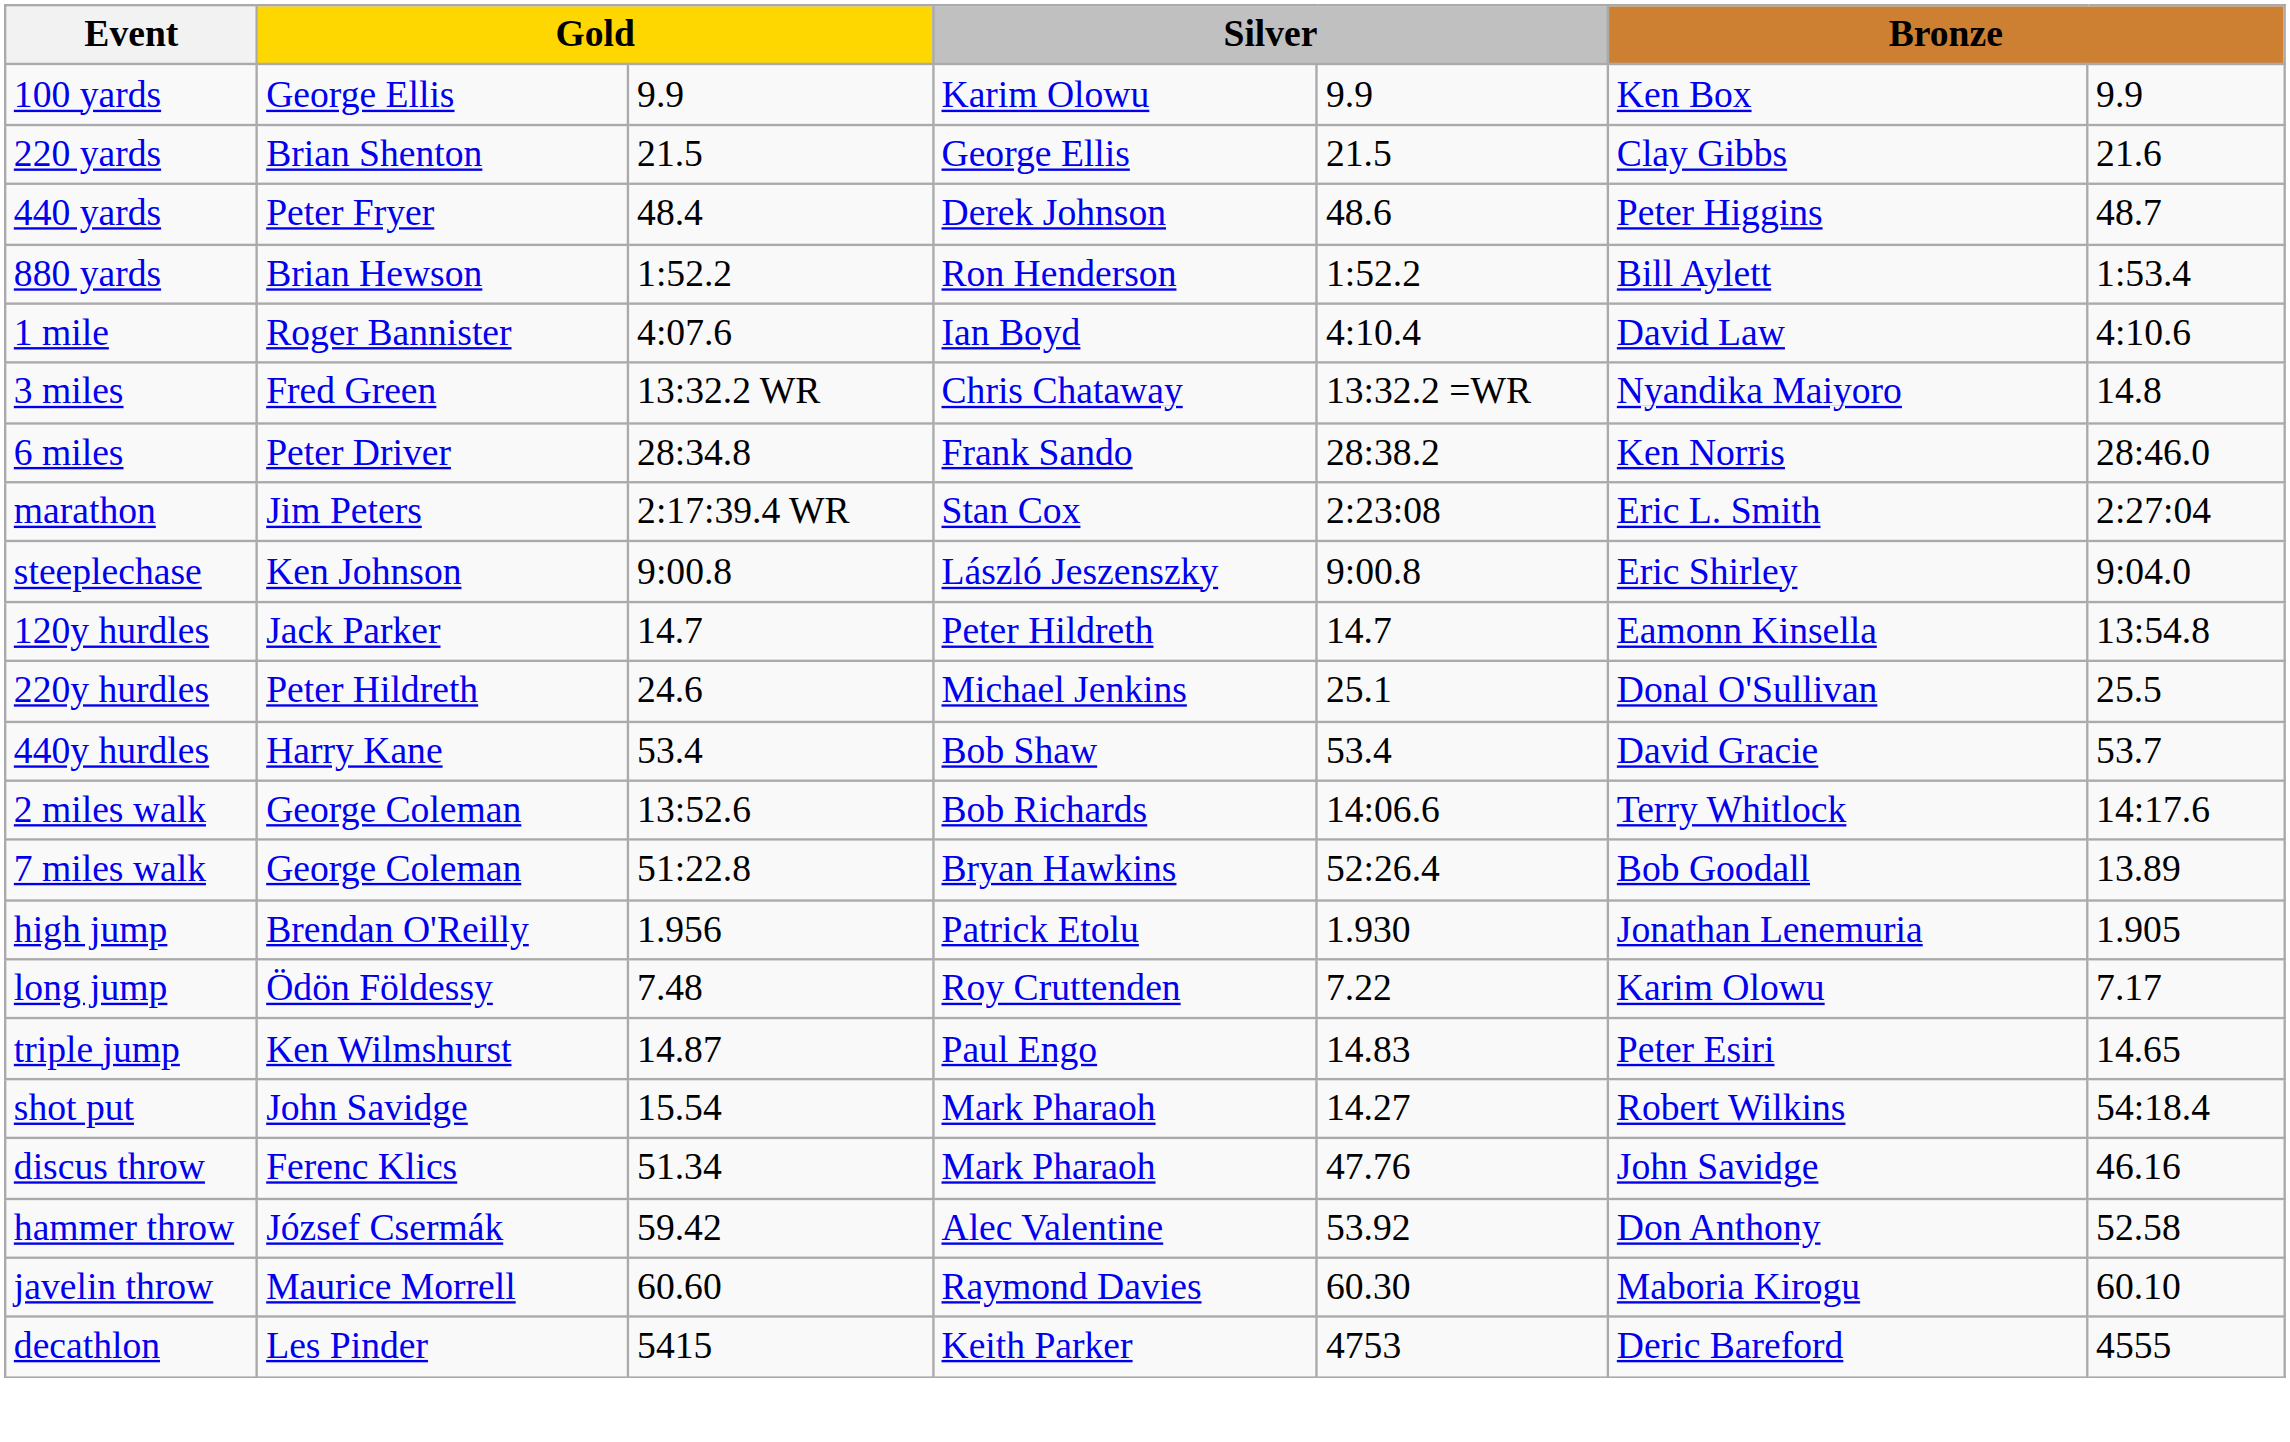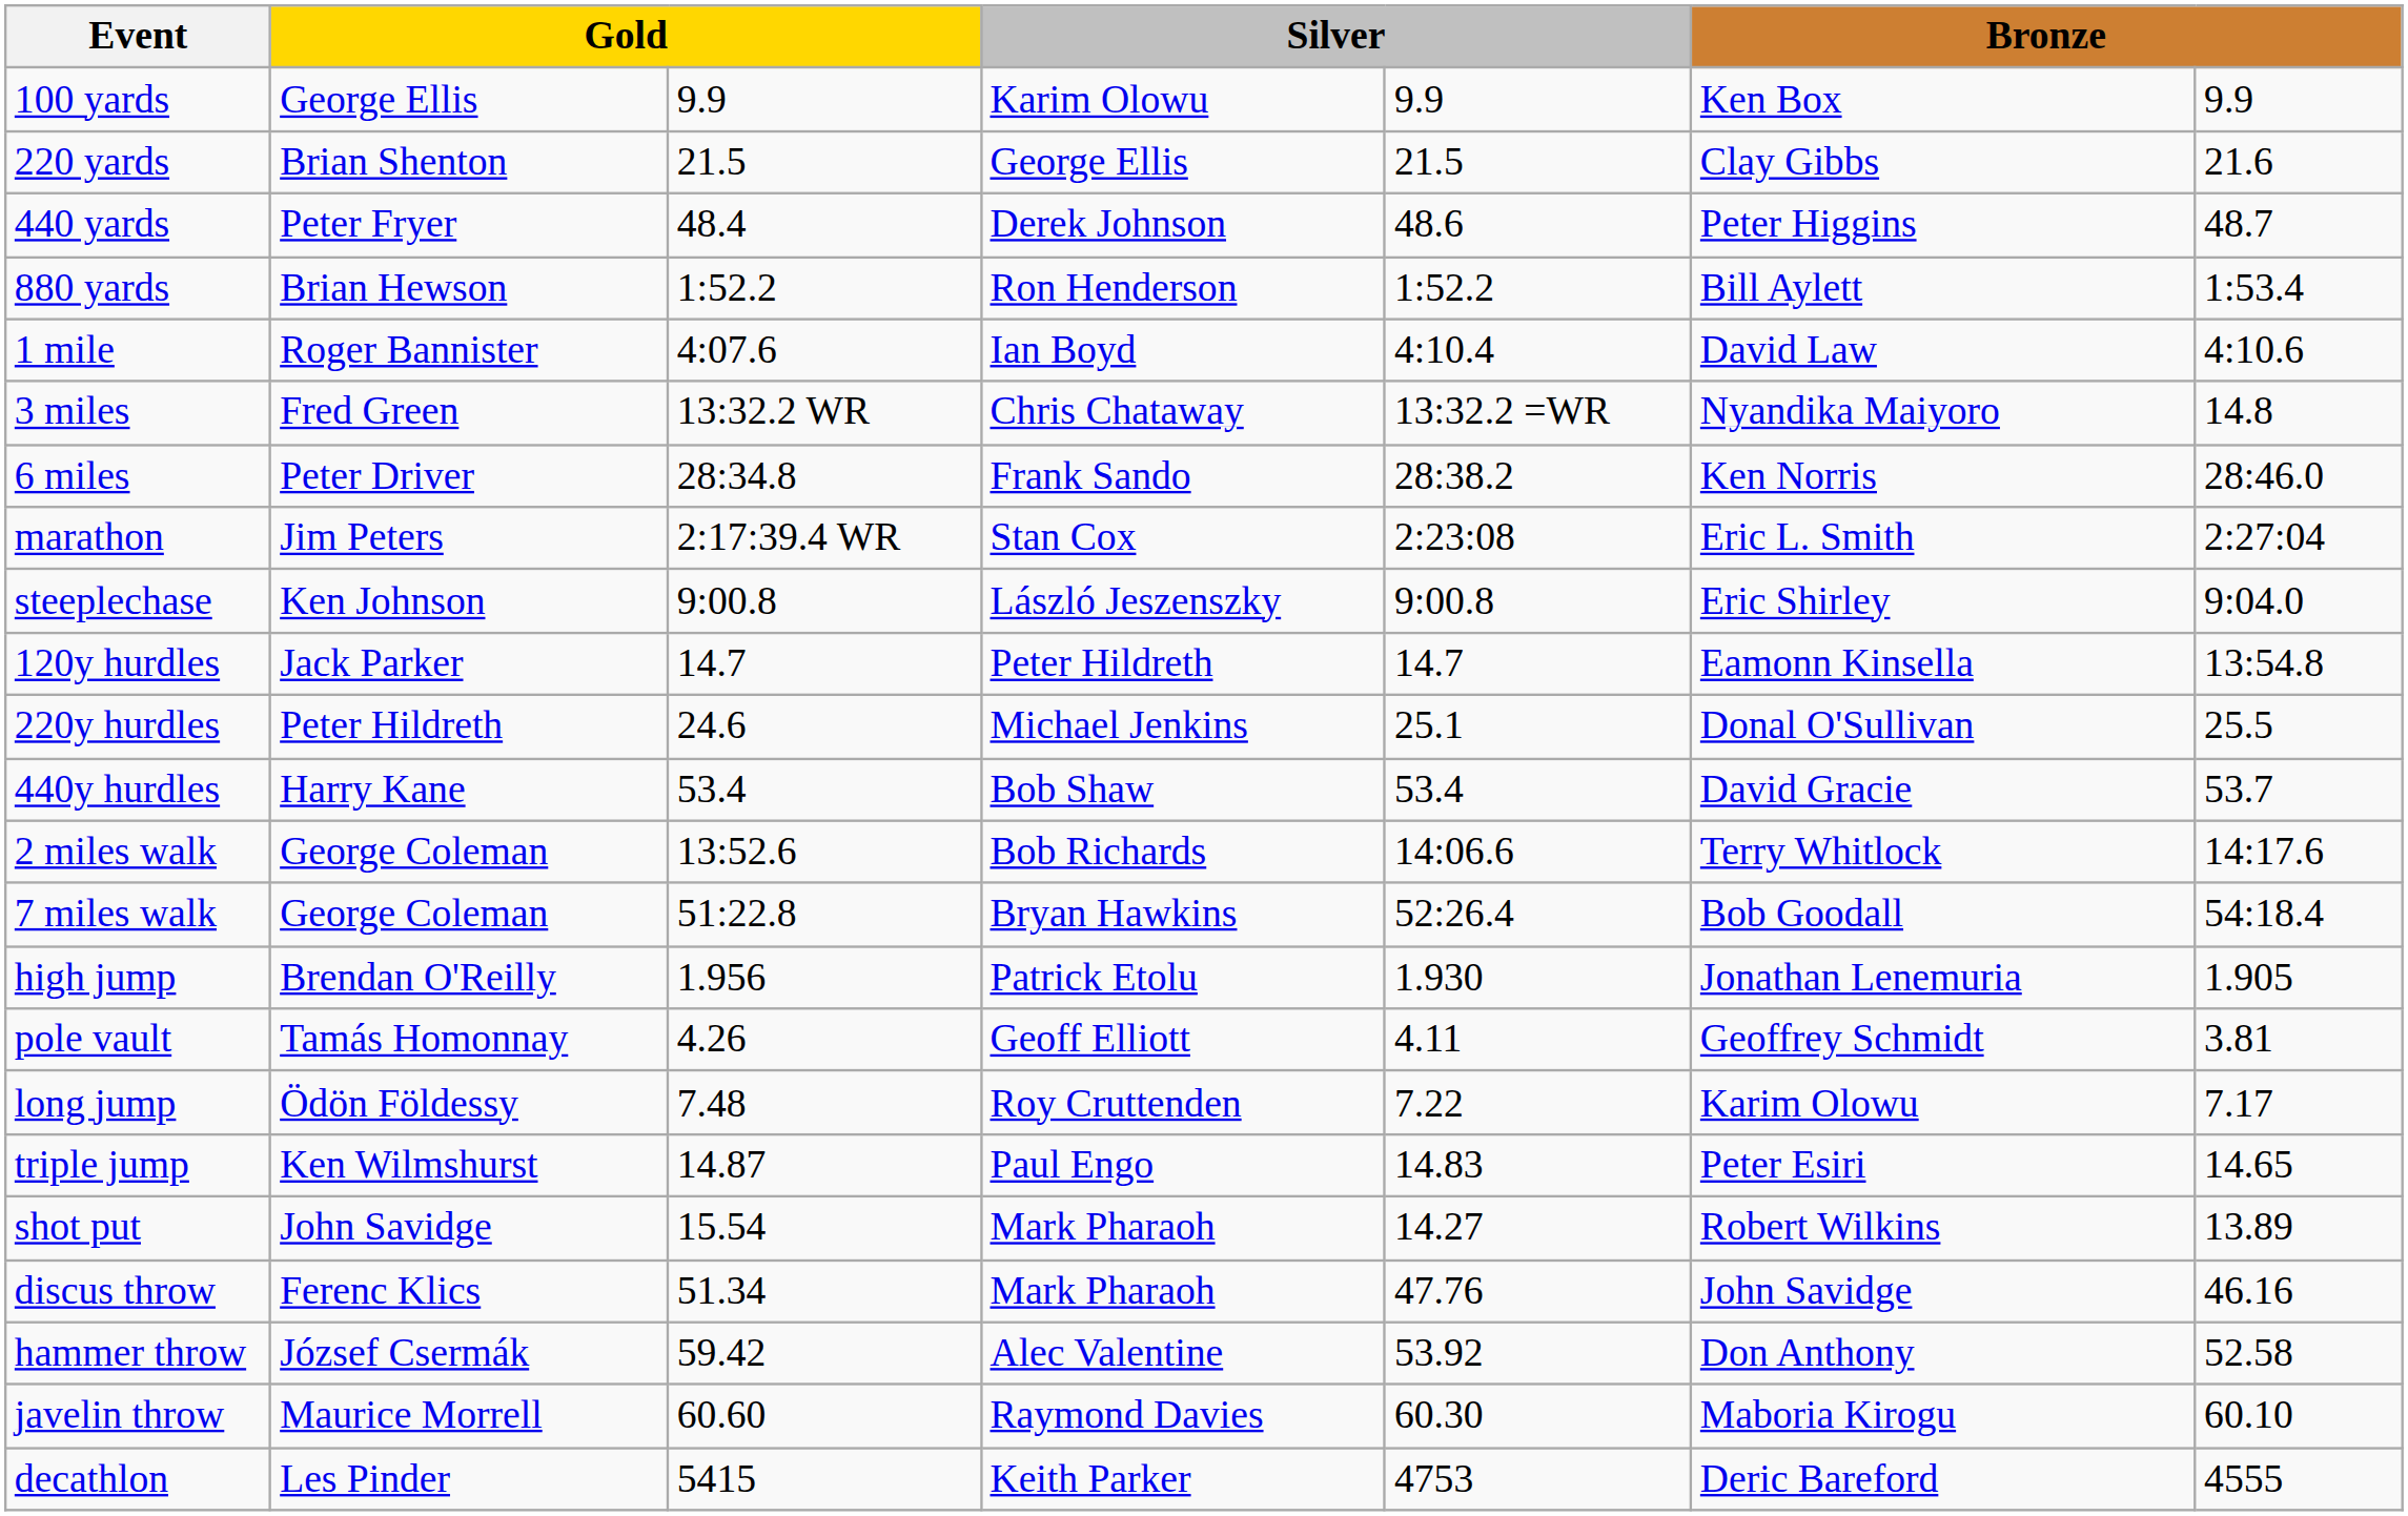7 miles walk | column 7: 13.89 -> 54:18.4
+ row: pole vault | Tamás Homonnay | 4.26 | Geoff Elliott | 4.11 | Geoffrey Schmidt | 3.81
shot put | column 7: 54:18.4 -> 13.89
